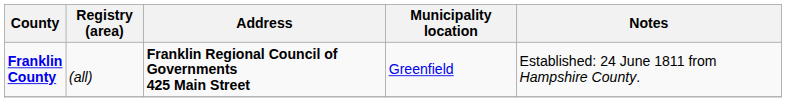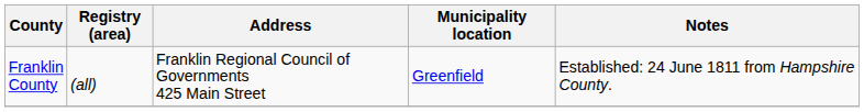row 2 | County: bold -> normal
row 2 | Address: bold -> normal
